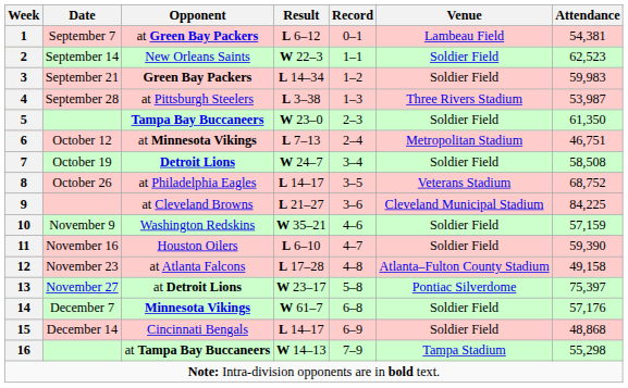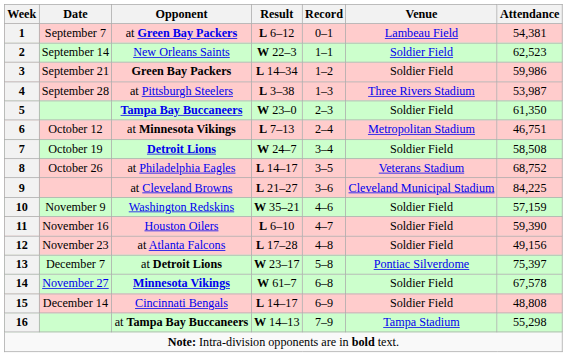3 | Attendance: 59,983 -> 59,986
12 | Venue: Atlanta–Fulton County Stadium -> Soldier Field
12 | Attendance: 49,158 -> 49,156
13 | Date: November 27 -> December 7
14 | Date: December 7 -> November 27
14 | Attendance: 57,176 -> 67,578
15 | Attendance: 48,868 -> 48,808
